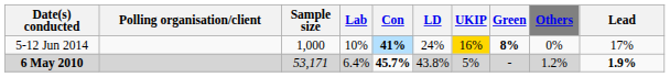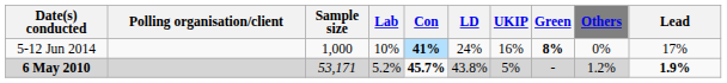5-12 Jun 2014 | UKIP: gold background -> no background
6 May 2010 | Lab: 6.4% -> 5.2%
